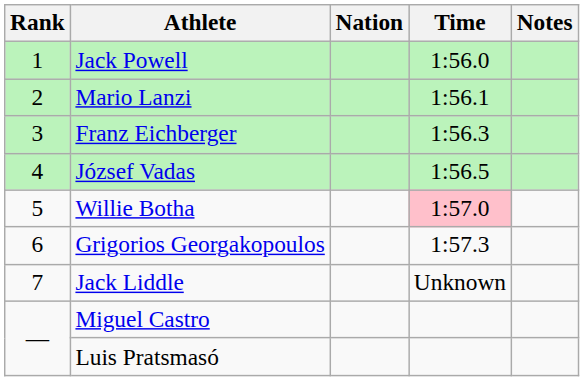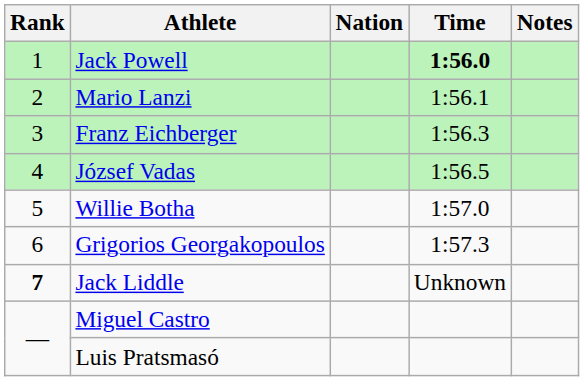Jack Powell | Time: normal -> bold
Willie Botha | Time: pink background -> no background
Jack Liddle | Rank: normal -> bold
